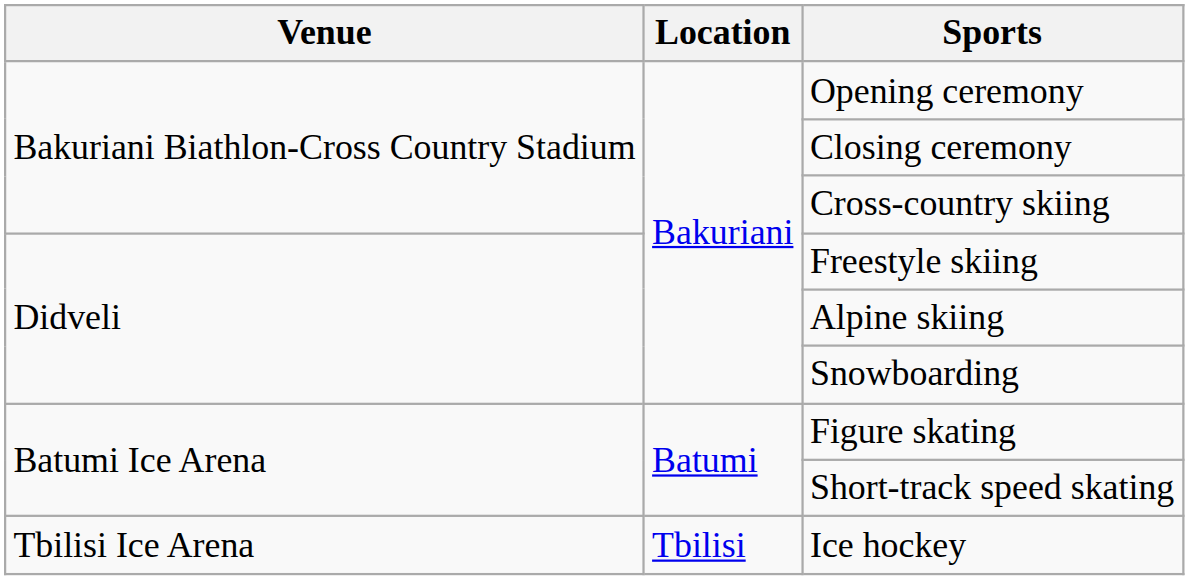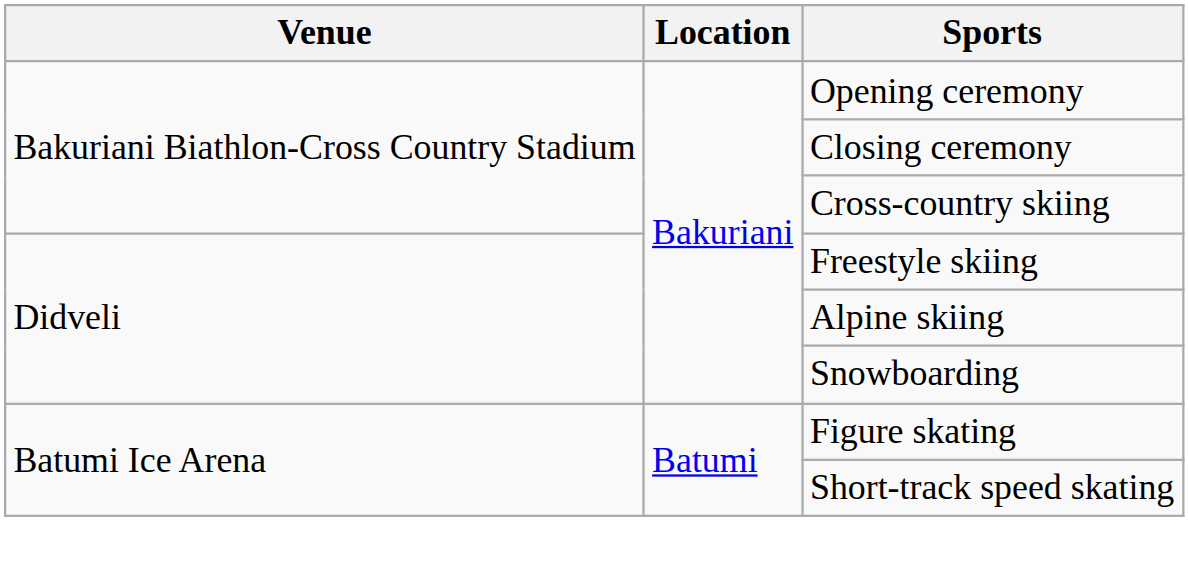- row: Tbilisi Ice Arena | Tbilisi | Ice hockey
